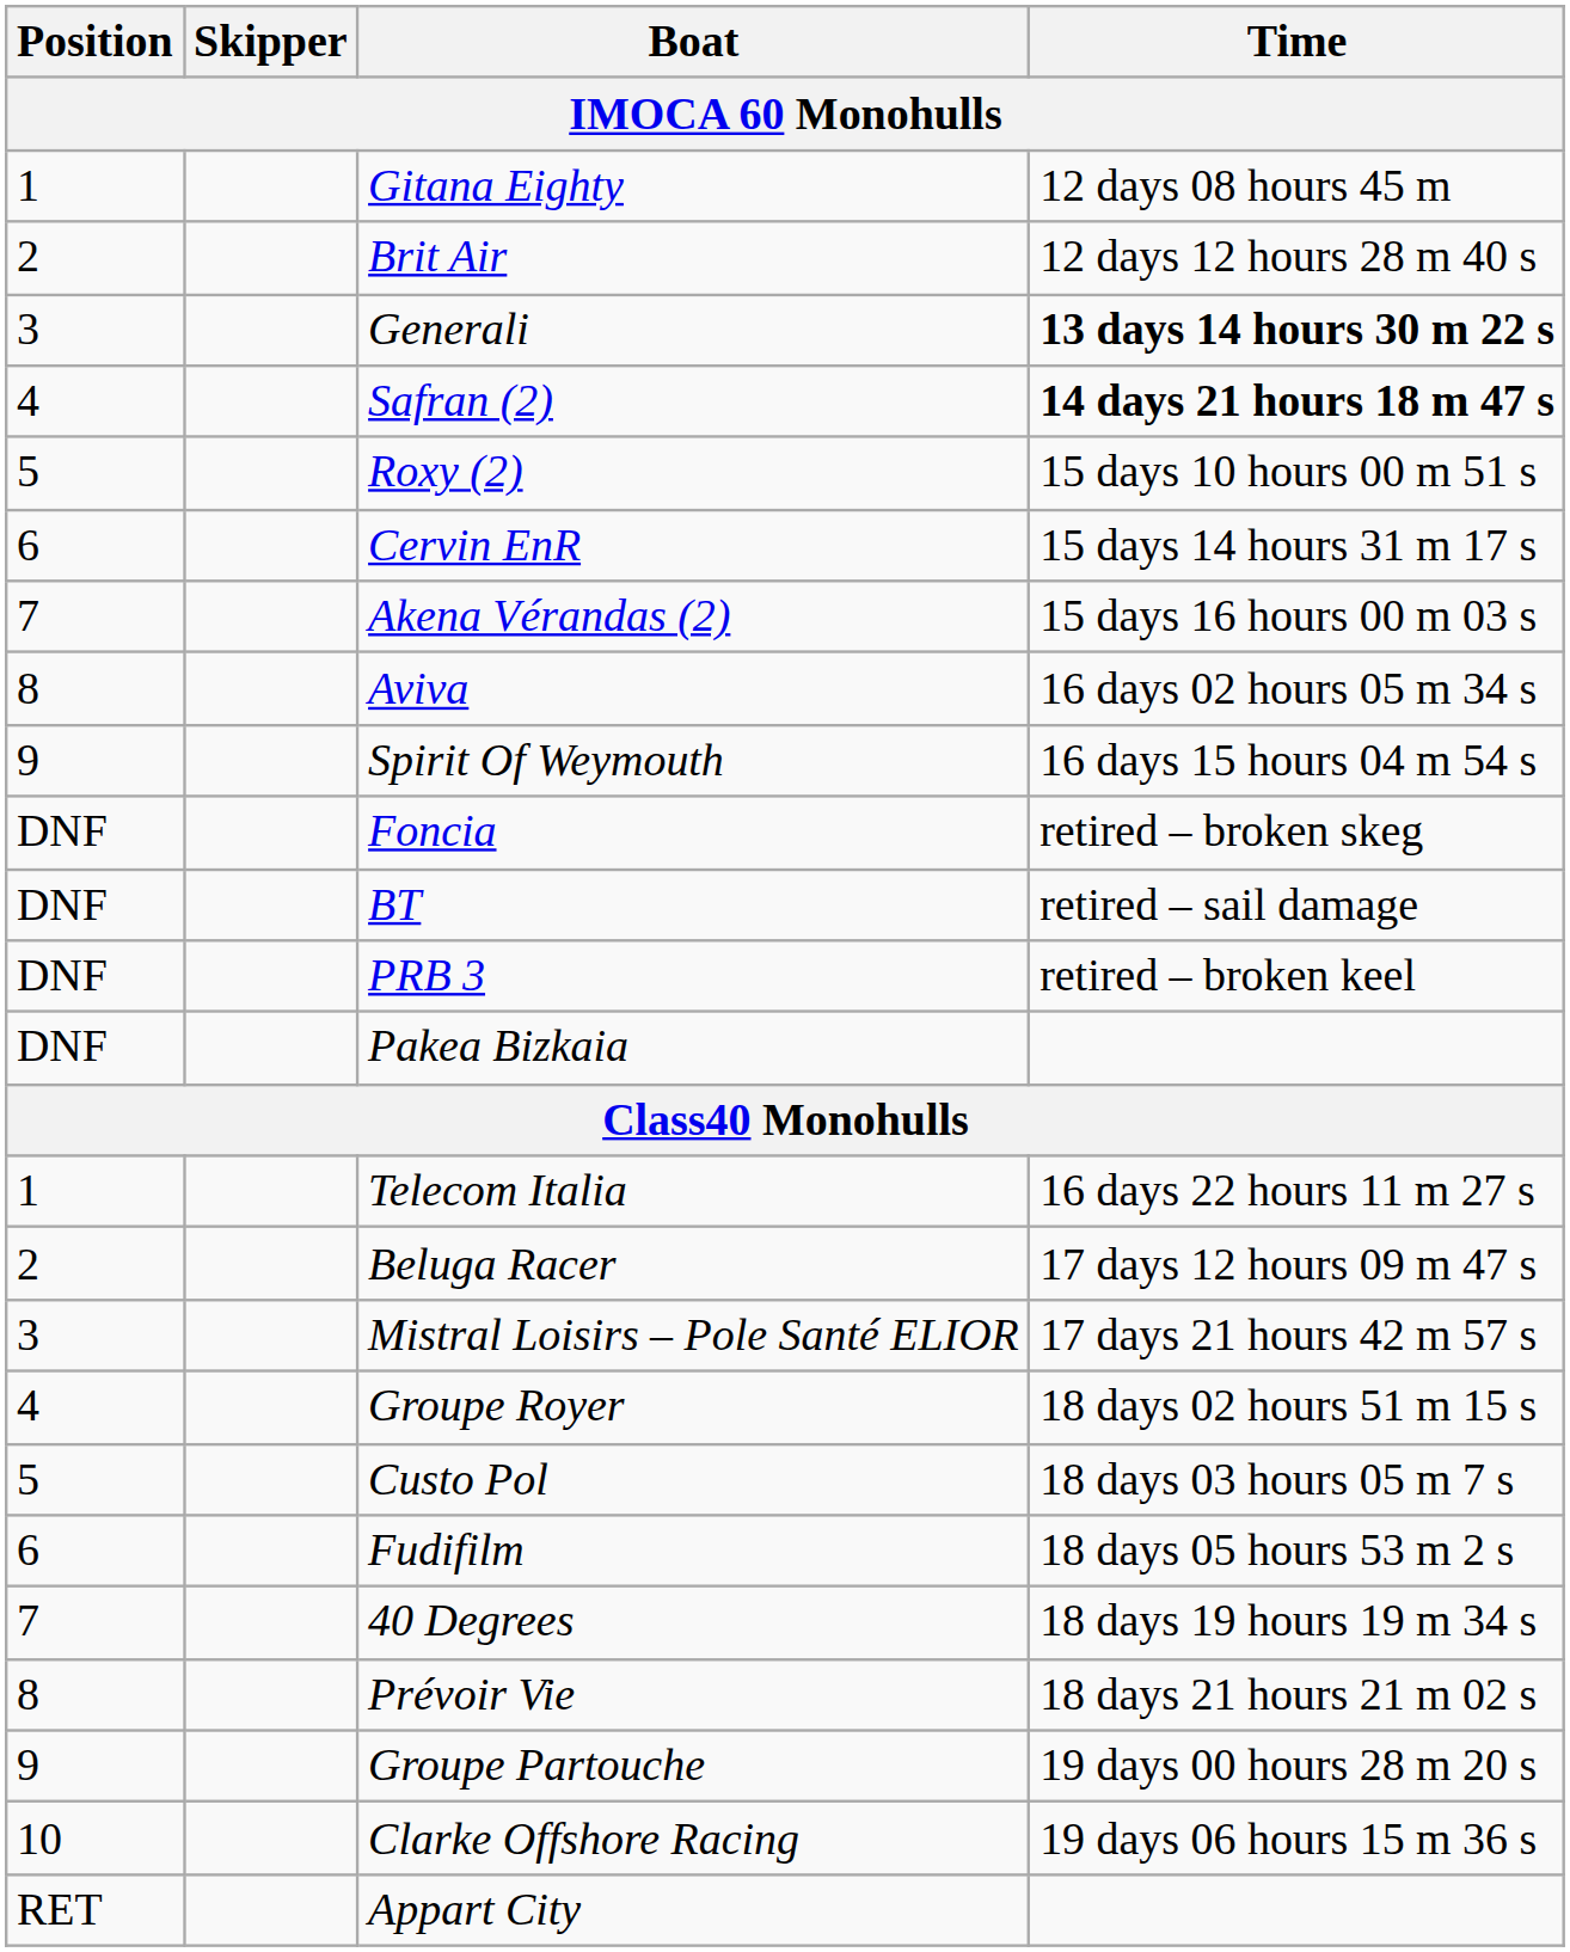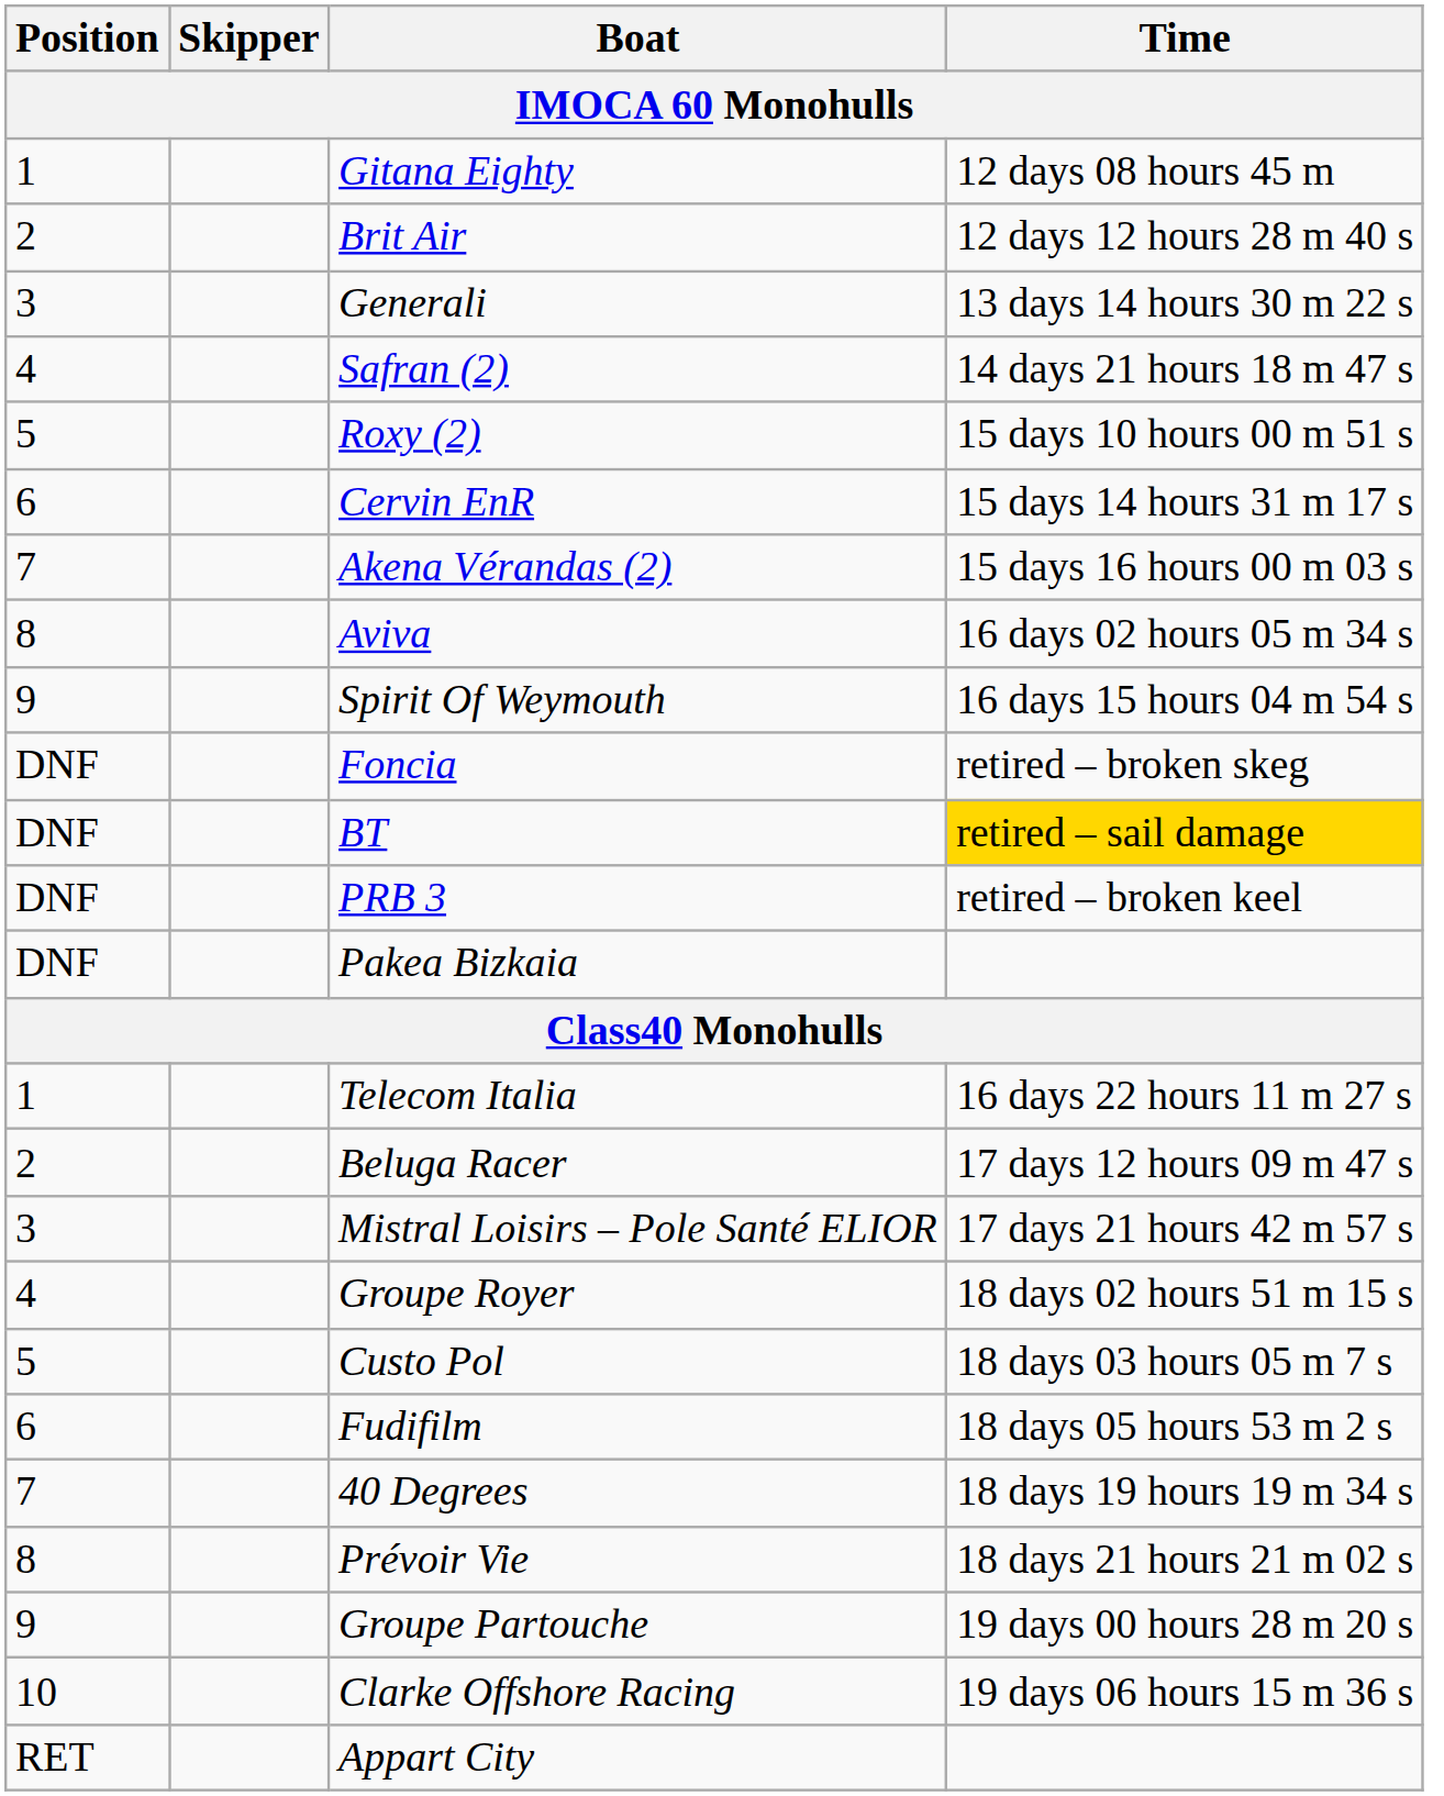Generali | Time: bold -> normal
Safran (2) | Time: bold -> normal
BT | Time: no background -> gold background
